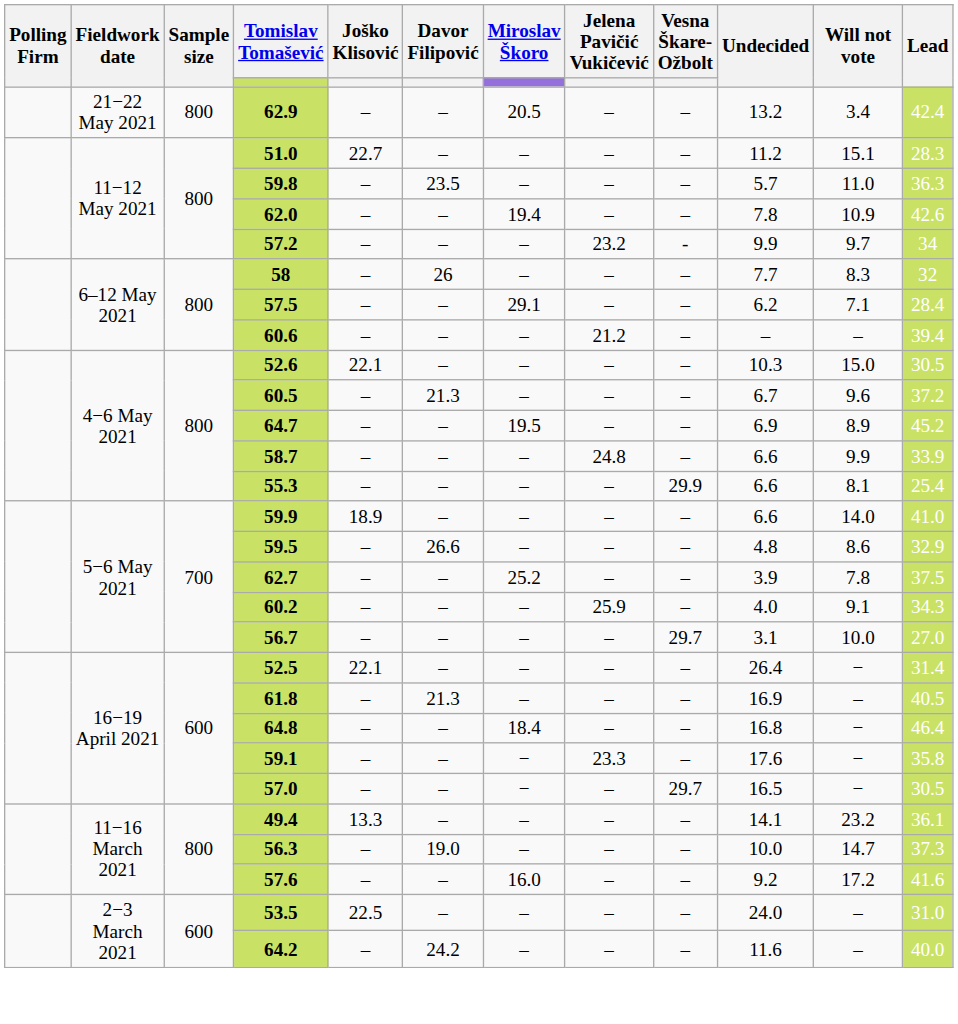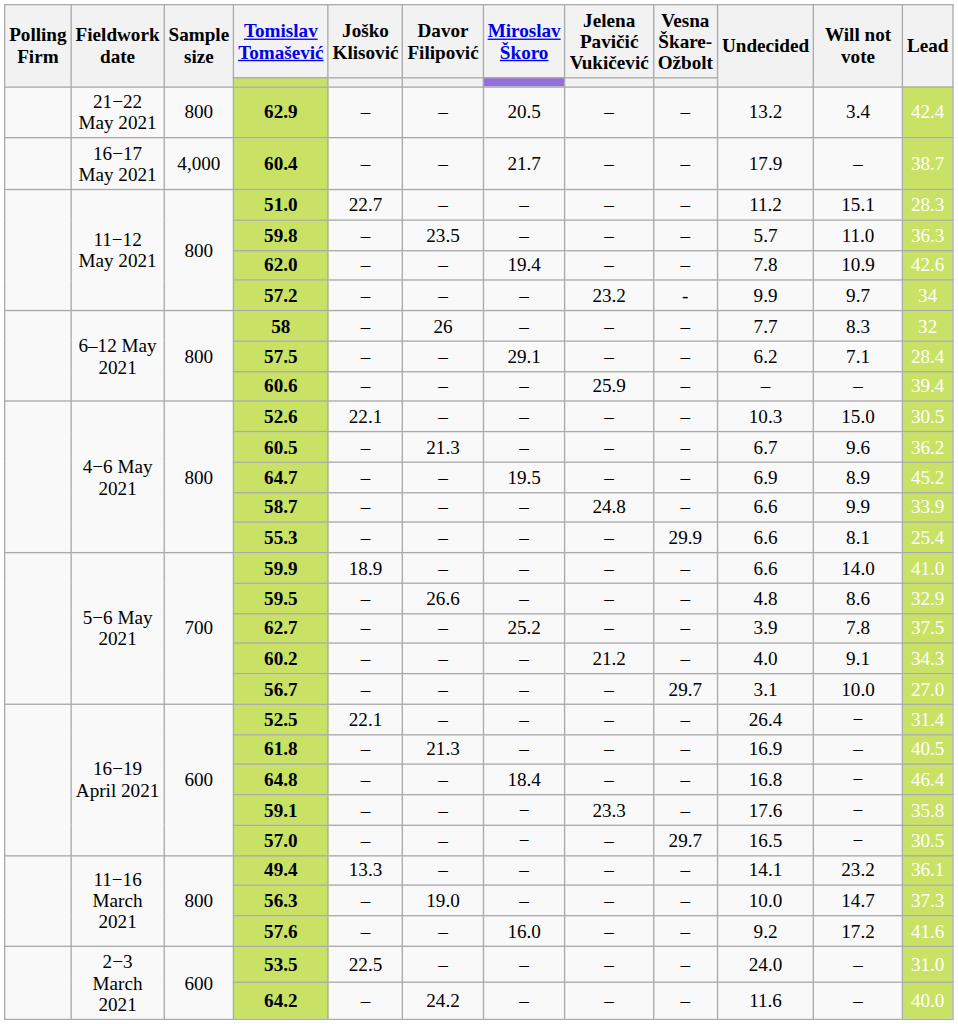+ row: 16−17 May 2021 | 4,000 | 60.4 | – | – | 21.7 | – | – | 17.9 | – | 38.7
60.6 | Jelena Pavičić Vukičević: 21.2 -> 25.9
60.5 | Lead: 37.2 -> 36.2
60.2 | Jelena Pavičić Vukičević: 25.9 -> 21.2
